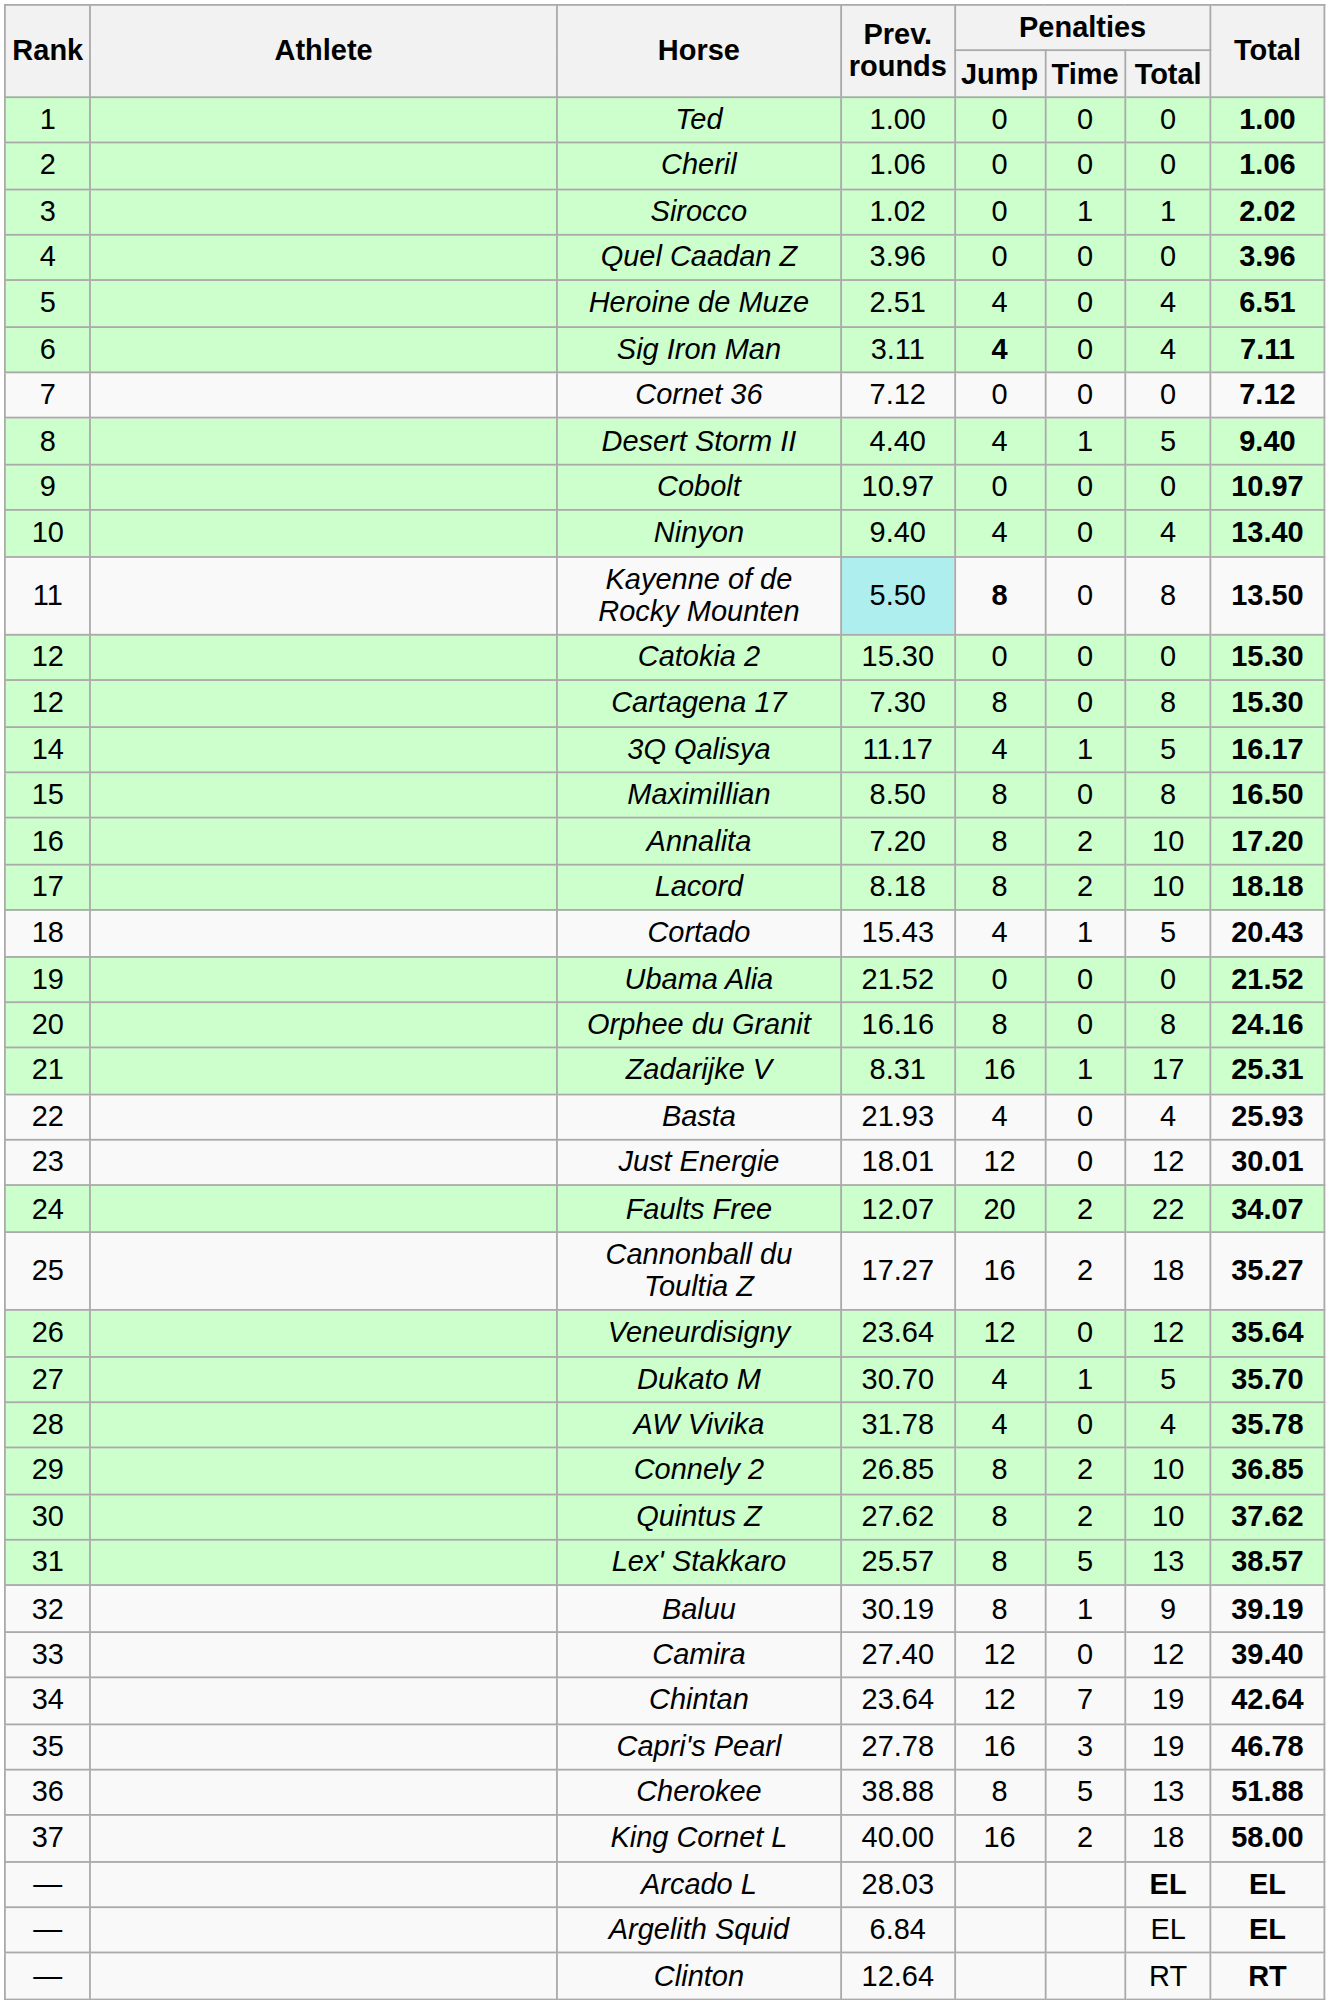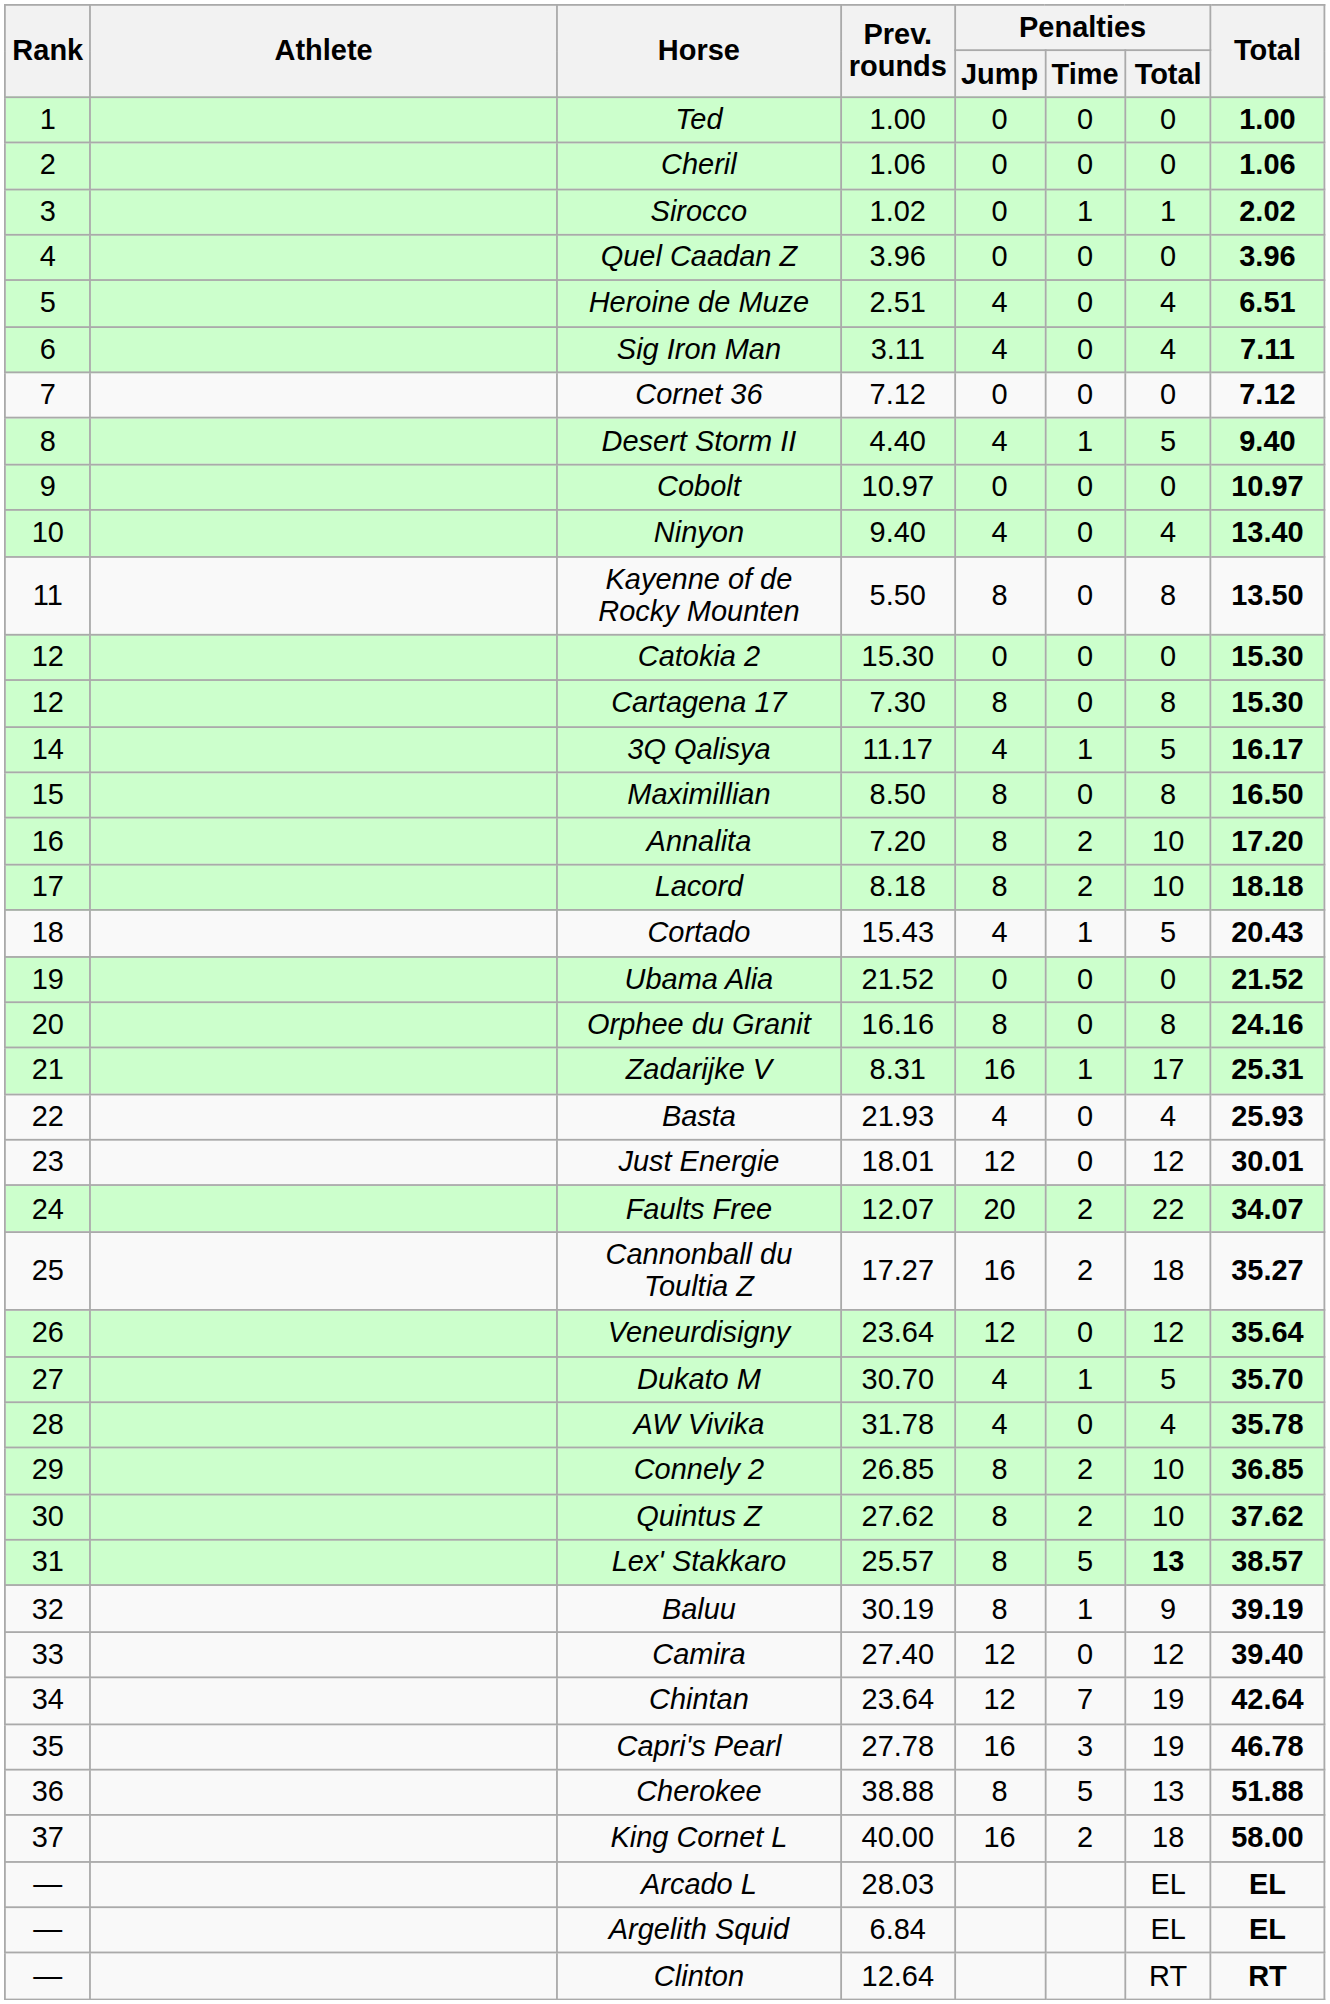Sig Iron Man | Penalties / Jump: bold -> normal
Kayenne of de Rocky Mounten | Prev. rounds: paleturquoise background -> no background
Kayenne of de Rocky Mounten | Penalties / Jump: bold -> normal
Lex' Stakkaro | Penalties / Total: normal -> bold
Arcado L | Penalties / Total: bold -> normal
